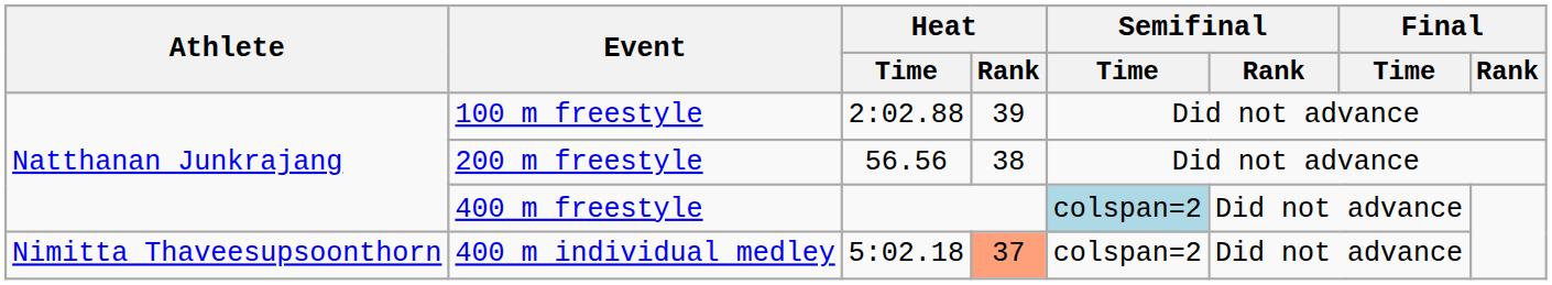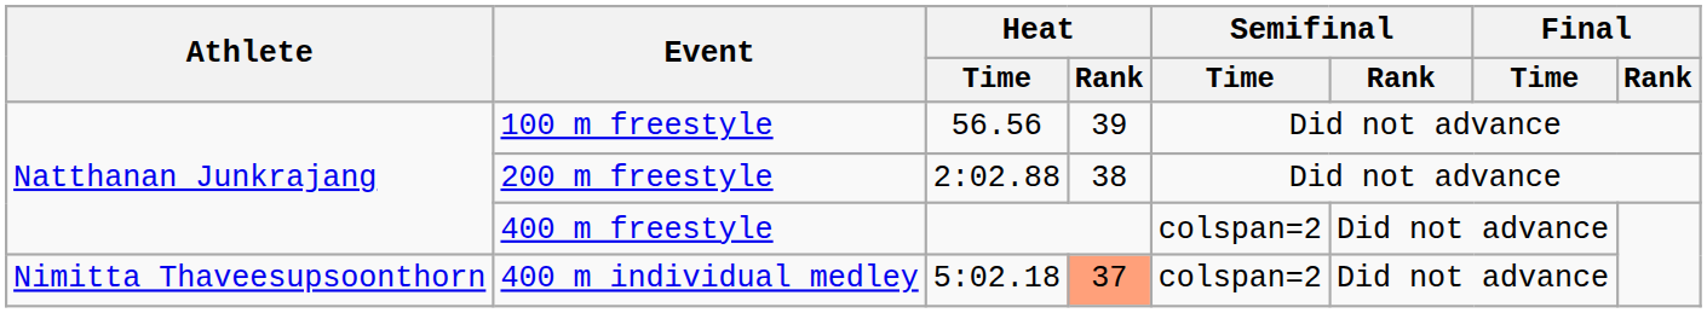100 m freestyle | Heat / Time: 2:02.88 -> 56.56
200 m freestyle | Heat / Time: 56.56 -> 2:02.88
400 m freestyle | Semifinal / Time: lightblue background -> no background
